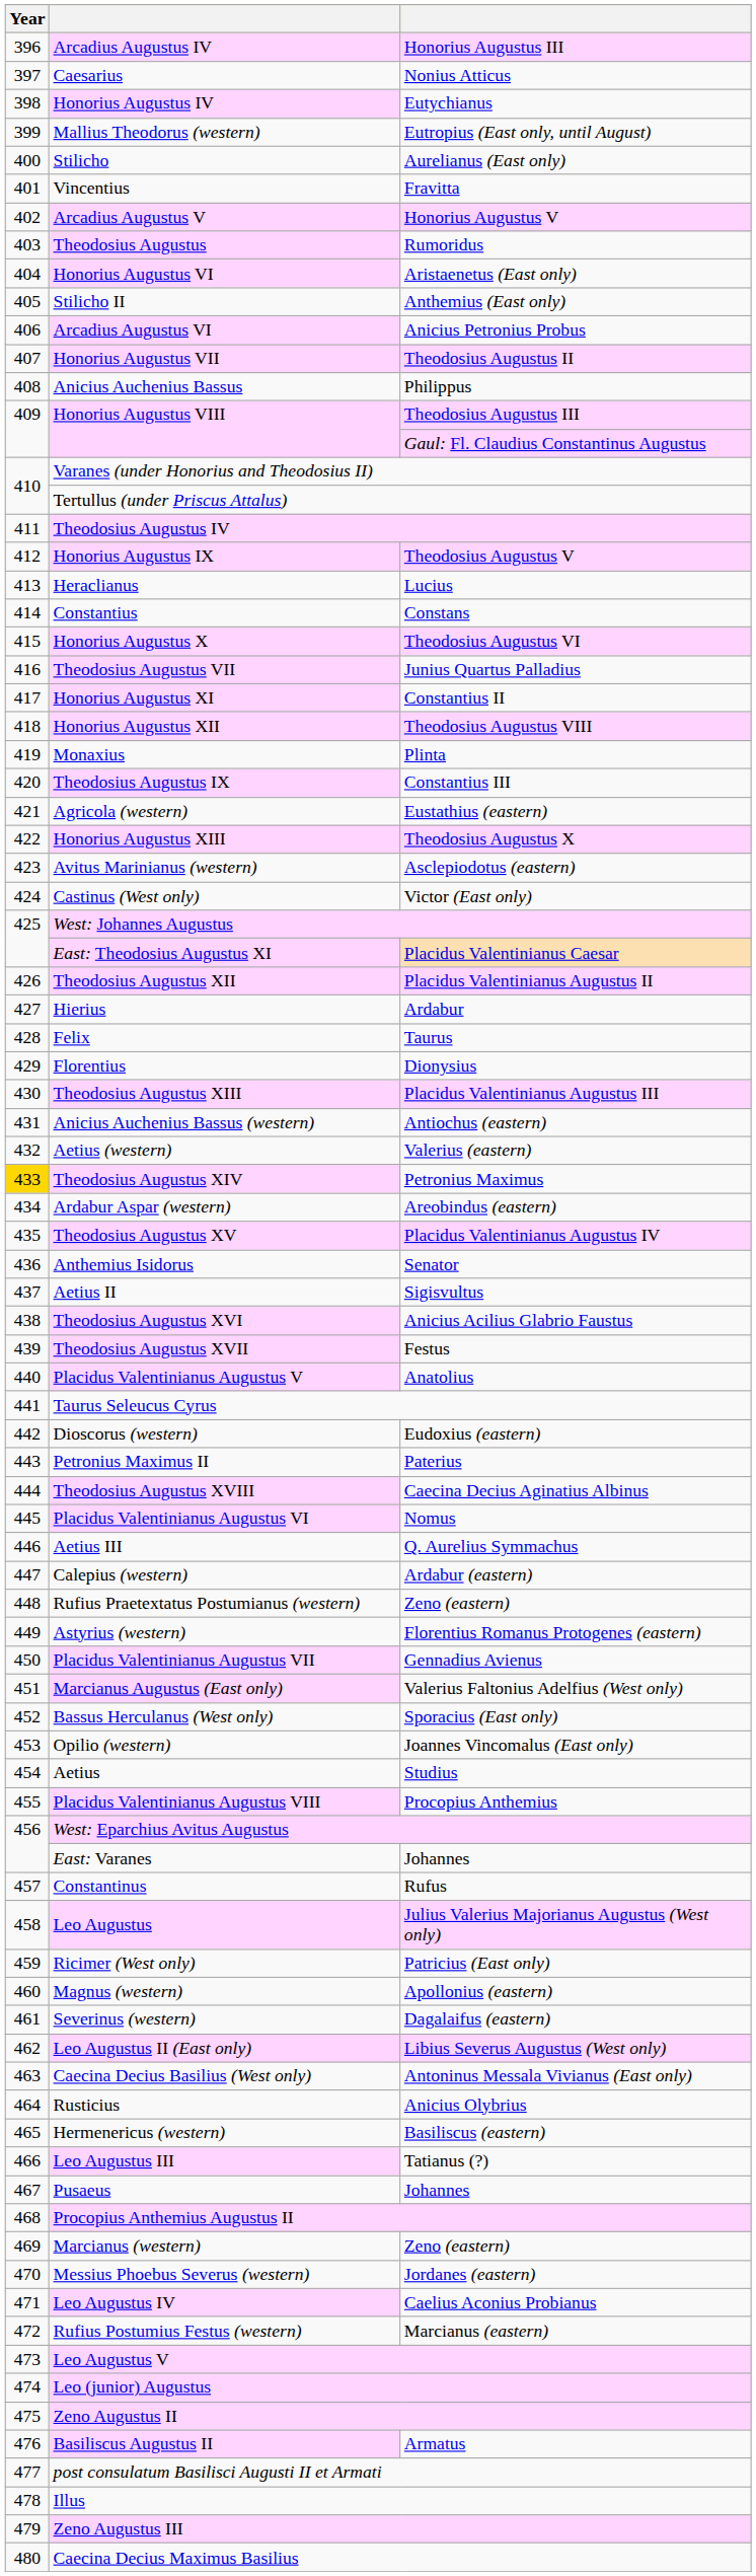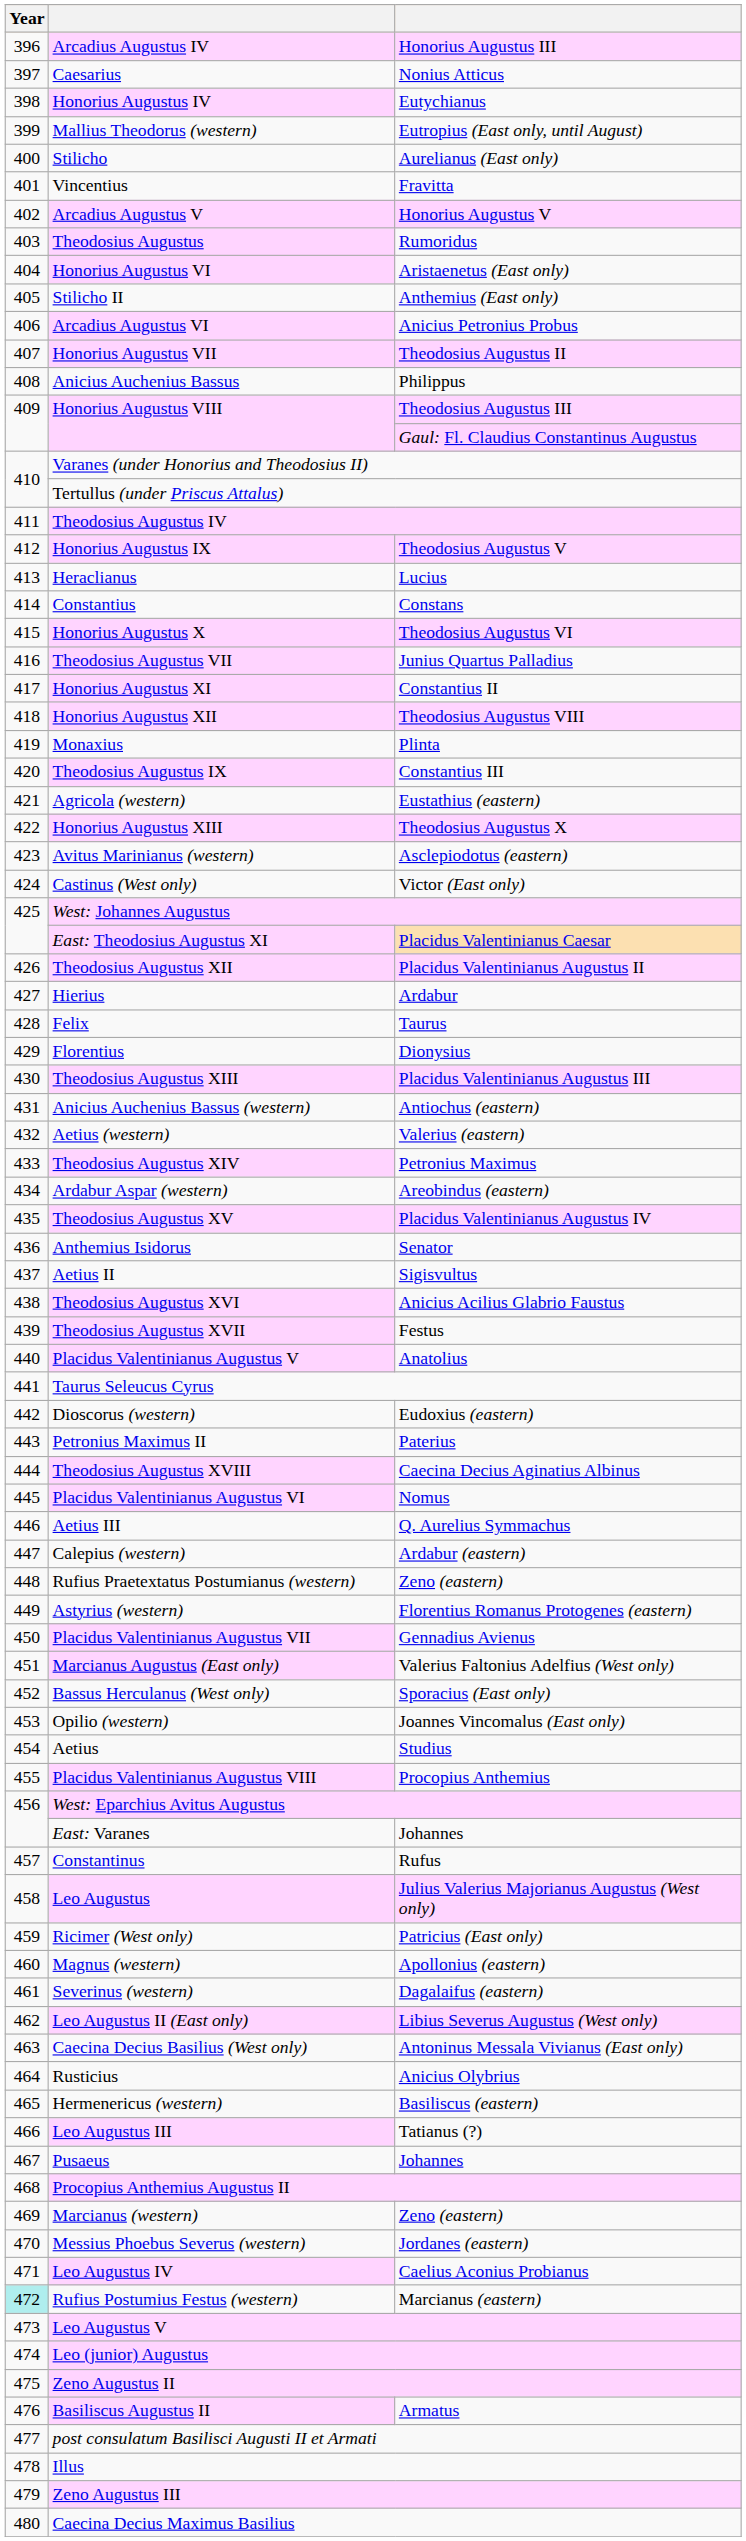Theodosius Augustus XIV | Year: gold background -> no background
Rufius Postumius Festus (western) | Year: no background -> paleturquoise background
